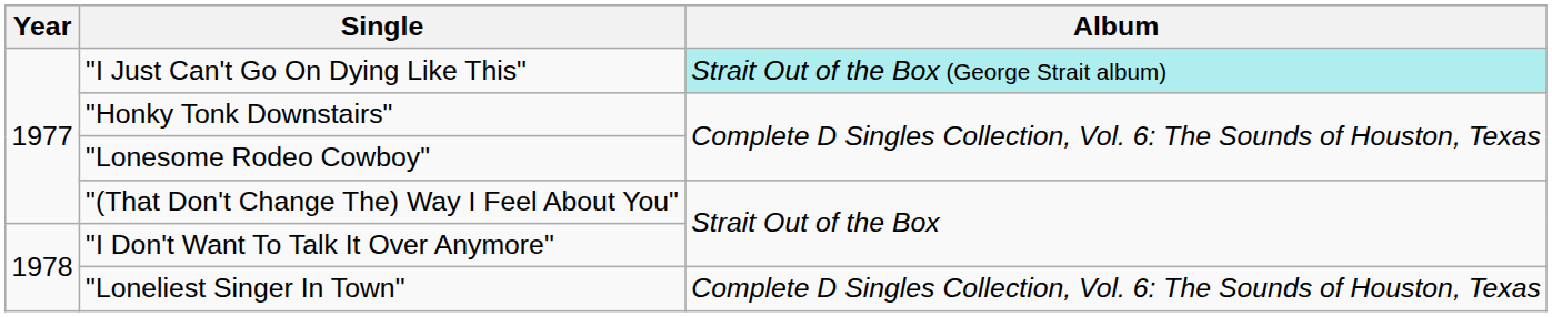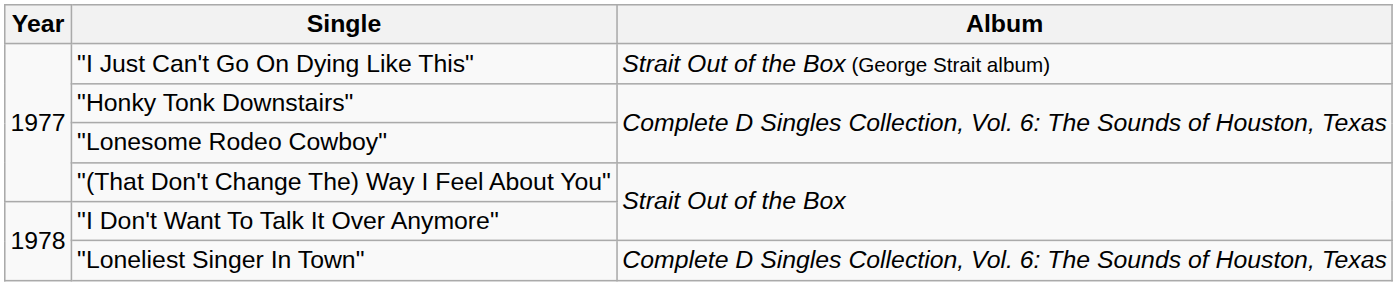"I Just Can't Go On Dying Like This" | Album: paleturquoise background -> no background
